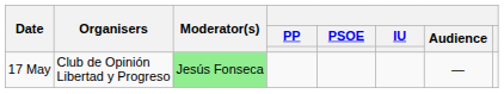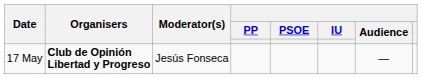17 May | Organisers: normal -> bold
17 May | Moderator(s): lightgreen background -> no background
